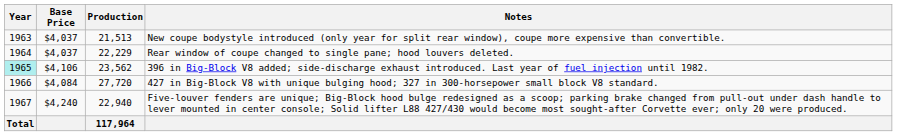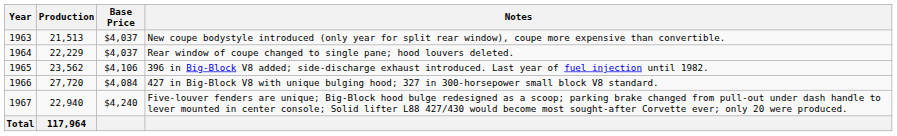columns swapped: Production <-> Base Price
row 4 | Year: paleturquoise background -> no background
